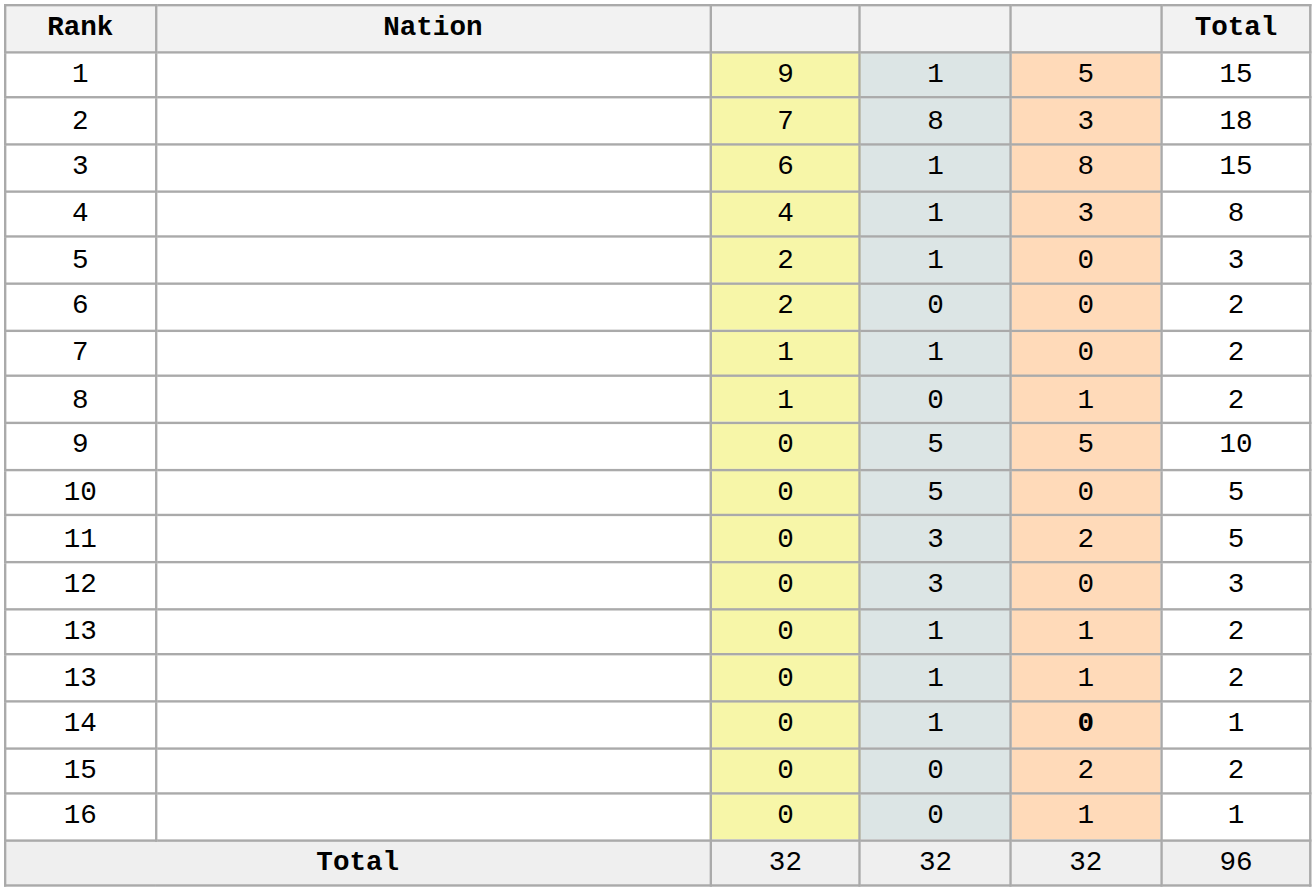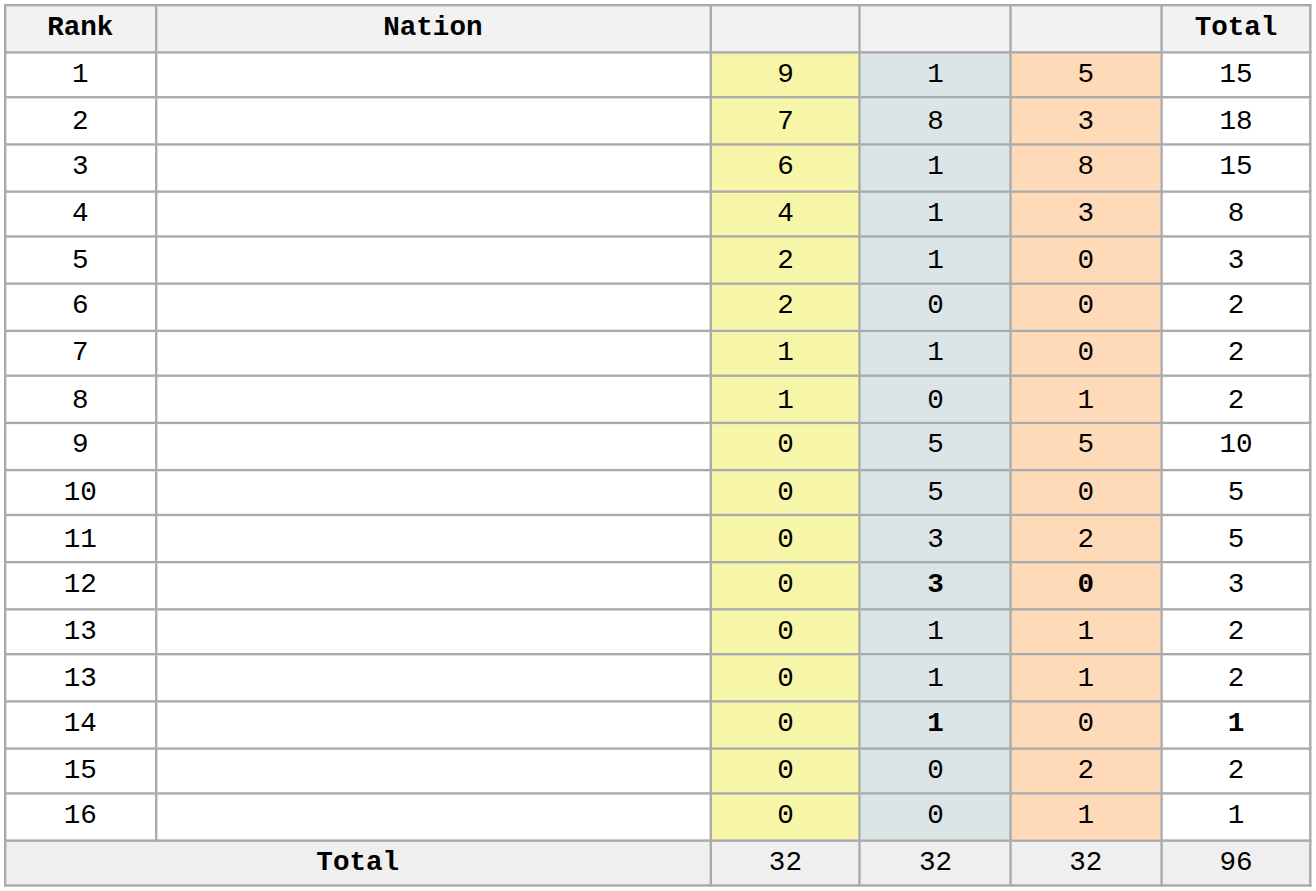12 | column 4: normal -> bold
12 | column 5: normal -> bold
14 | column 4: normal -> bold
14 | column 5: bold -> normal
14 | Total: normal -> bold
